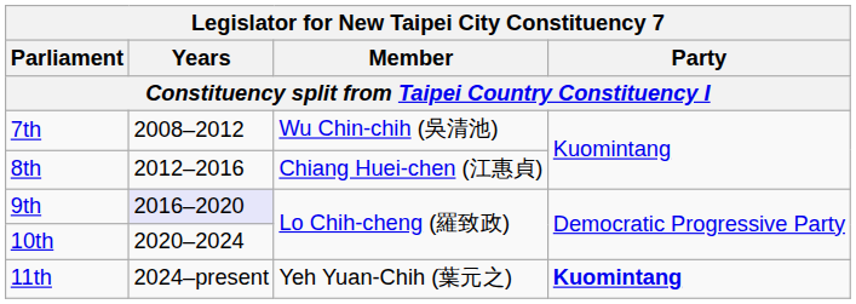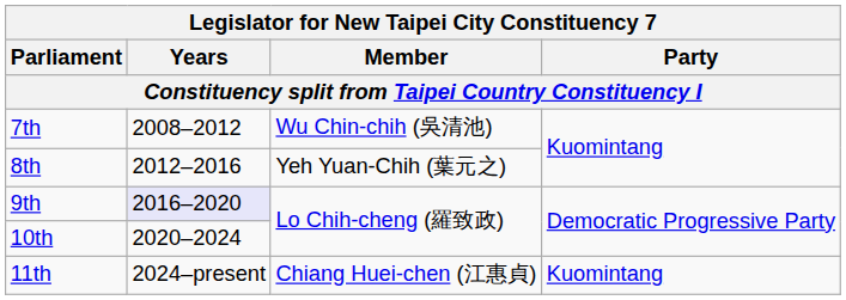8th | Member: Chiang Huei-chen (江惠貞) -> Yeh Yuan-Chih (葉元之)
11th | Member: Yeh Yuan-Chih (葉元之) -> Chiang Huei-chen (江惠貞)
11th | Party: bold -> normal
